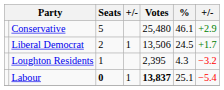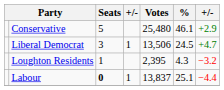Liberal Democrat | Seats: 2 -> 3
Liberal Democrat | column 7: +1.7 -> +4.7
Labour | Votes: bold -> normal
Labour | column 7: −5.4 -> −4.4
